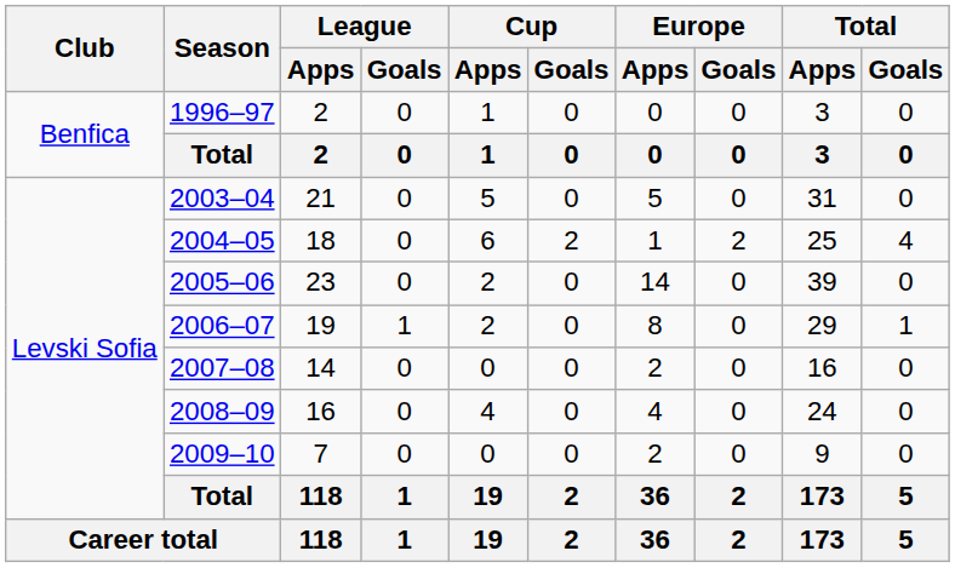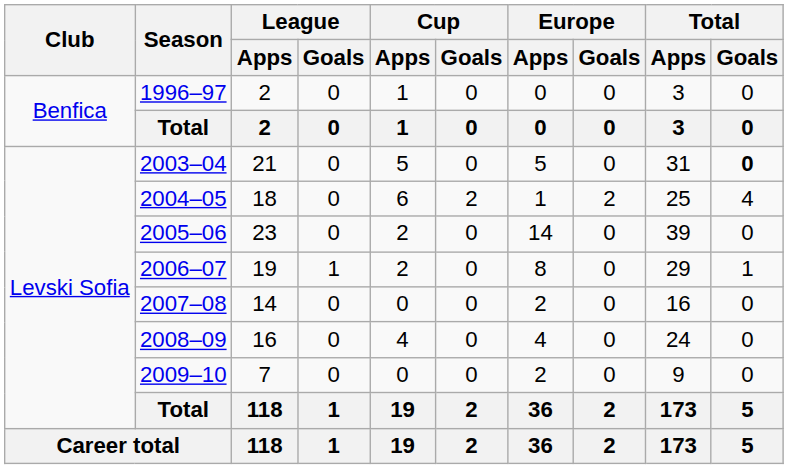2003–04 | Total / Goals: normal -> bold
